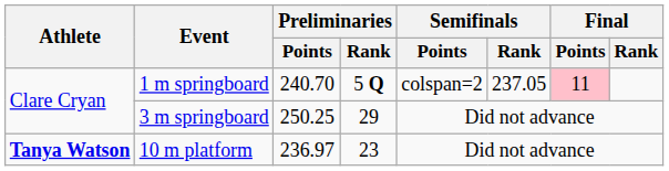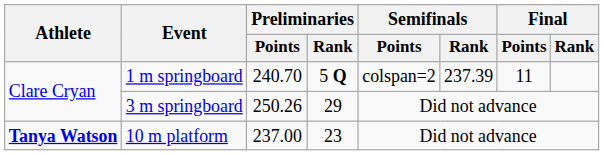1 m springboard | Semifinals / Rank: 237.05 -> 237.39
1 m springboard | Final / Points: pink background -> no background
3 m springboard | Preliminaries / Points: 250.25 -> 250.26
10 m platform | Preliminaries / Points: 236.97 -> 237.00
